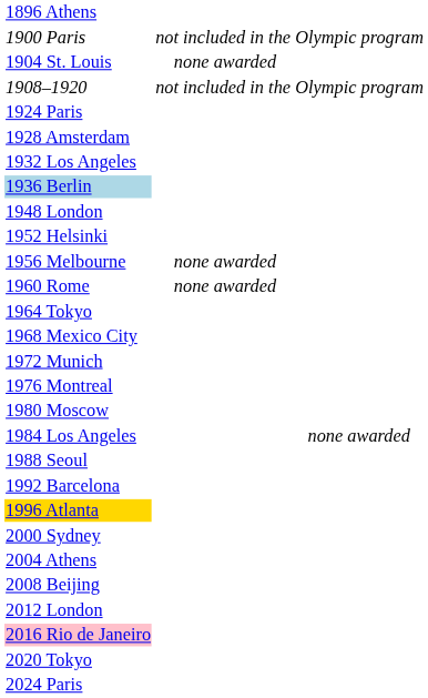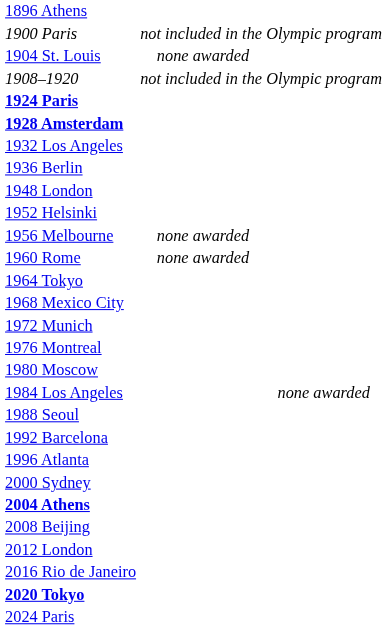1924 Paris | column 1: normal -> bold
1928 Amsterdam | column 1: normal -> bold
1936 Berlin | column 1: lightblue background -> no background
1996 Atlanta | column 1: gold background -> no background
2004 Athens | column 1: normal -> bold
2016 Rio de Janeiro | column 1: pink background -> no background
2020 Tokyo | column 1: normal -> bold
